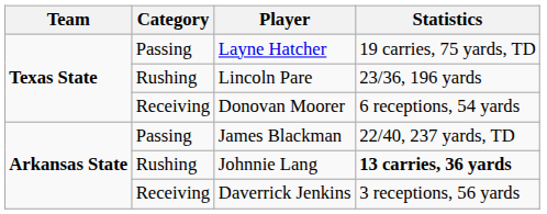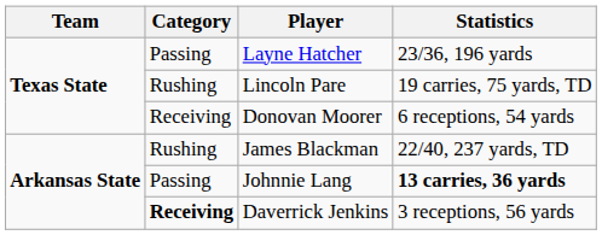Layne Hatcher | Statistics: 19 carries, 75 yards, TD -> 23/36, 196 yards
Lincoln Pare | Statistics: 23/36, 196 yards -> 19 carries, 75 yards, TD
James Blackman | Category: Passing -> Rushing
Johnnie Lang | Category: Rushing -> Passing
Daverrick Jenkins | Category: normal -> bold
